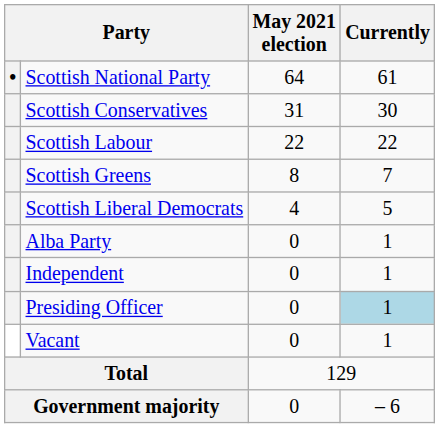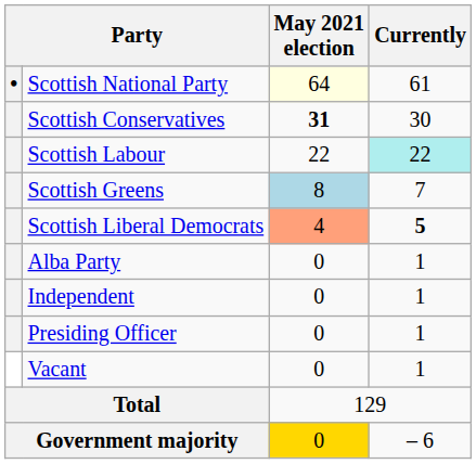Scottish National Party | May 2021 election: no background -> lightyellow background
Scottish Conservatives | May 2021 election: normal -> bold
Scottish Labour | Currently: no background -> paleturquoise background
Scottish Greens | May 2021 election: no background -> lightblue background
Scottish Liberal Democrats | May 2021 election: no background -> lightsalmon background
Scottish Liberal Democrats | Currently: normal -> bold
Presiding Officer | Currently: lightblue background -> no background
Government majority | May 2021 election: no background -> gold background
